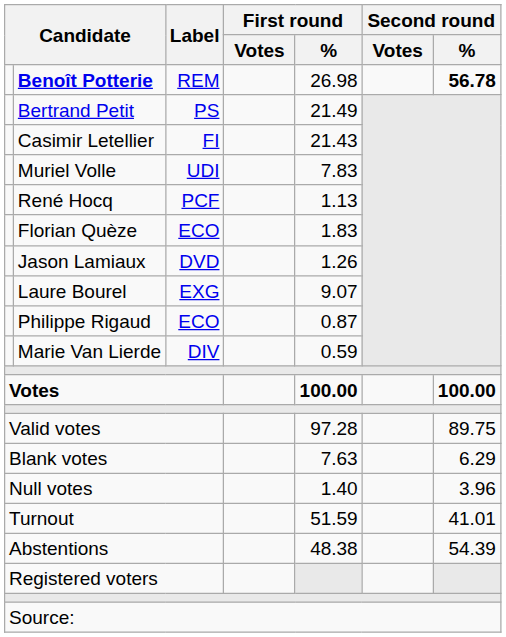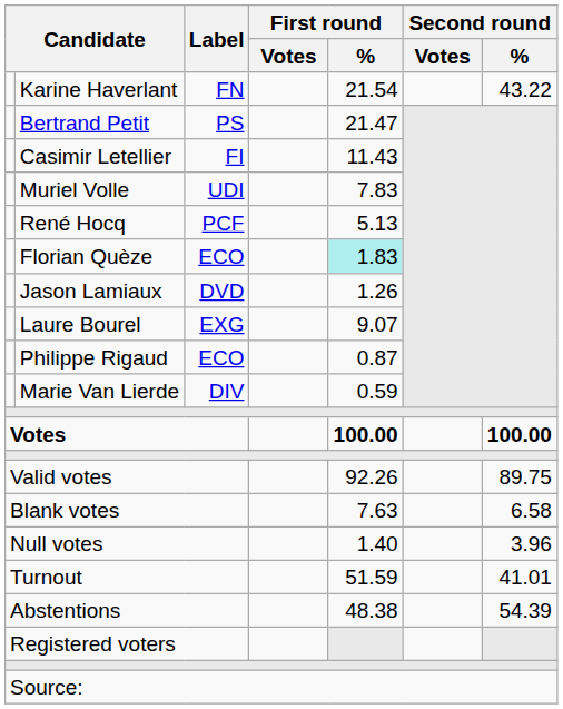- row: Benoît Potterie | REM | 26.98 | 56.78
+ row: Karine Haverlant | FN | 21.54 | 43.22
Bertrand Petit | First round / %: 21.49 -> 21.47
Casimir Letellier | First round / %: 21.43 -> 11.43
René Hocq | First round / %: 1.13 -> 5.13
Florian Quèze | First round / %: no background -> paleturquoise background
Valid votes | First round / %: 97.28 -> 92.26
Blank votes | Second round / %: 6.29 -> 6.58
